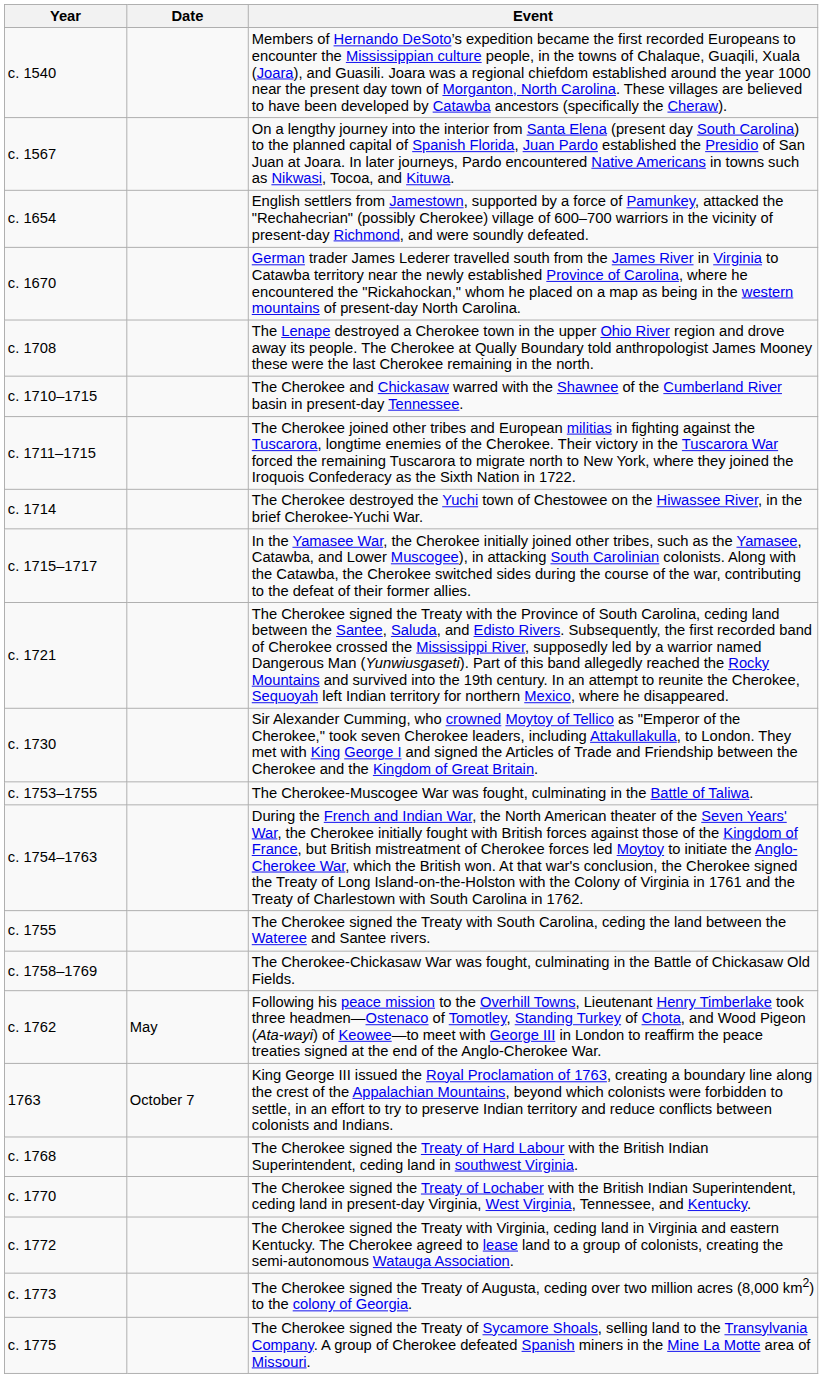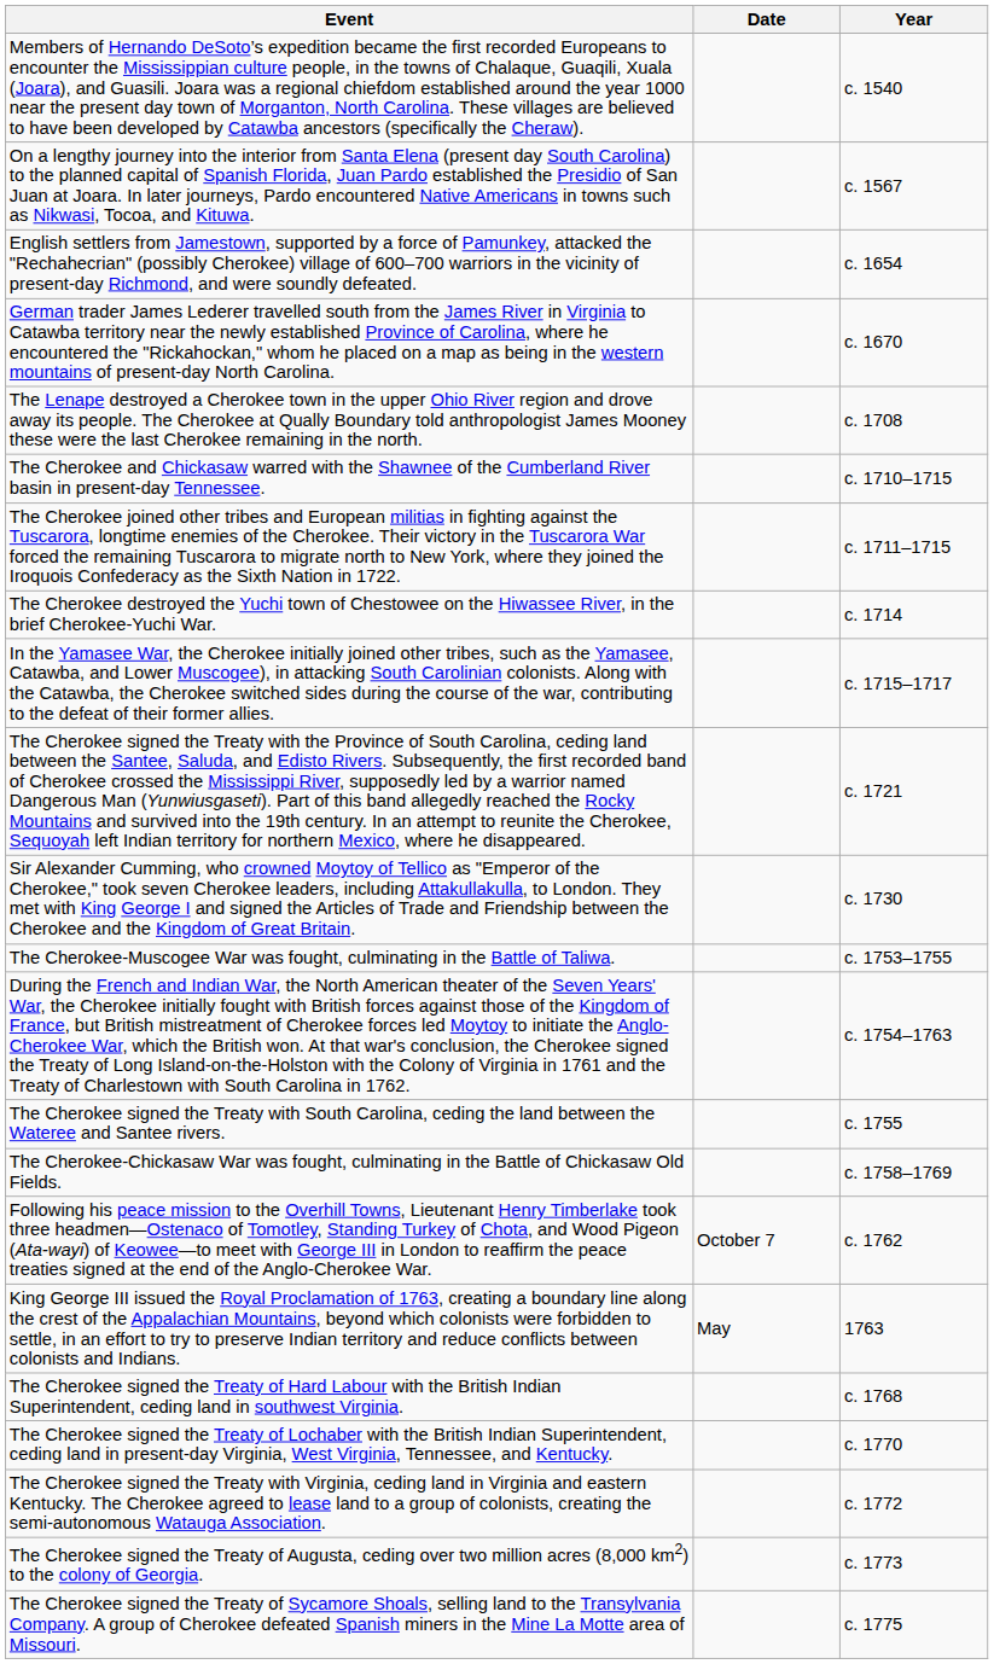columns swapped: Year <-> Event
row 17 | Date: May -> October 7
row 18 | Date: October 7 -> May
